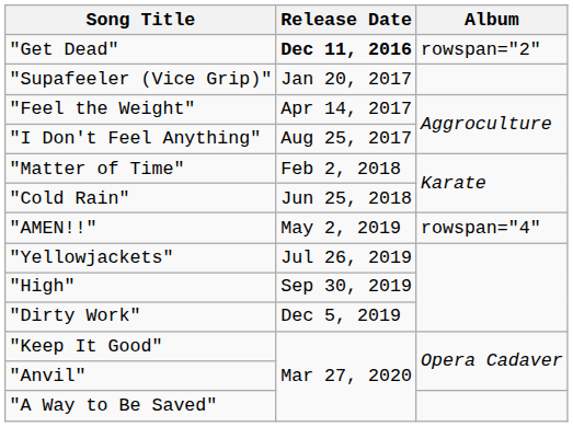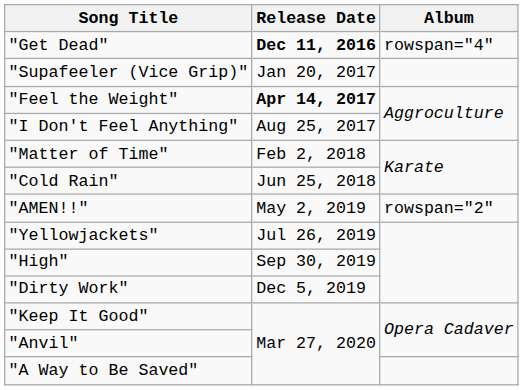"Get Dead" | Album: rowspan="2" -> rowspan="4"
"Feel the Weight" | Release Date: normal -> bold
"AMEN!!" | Album: rowspan="4" -> rowspan="2"
